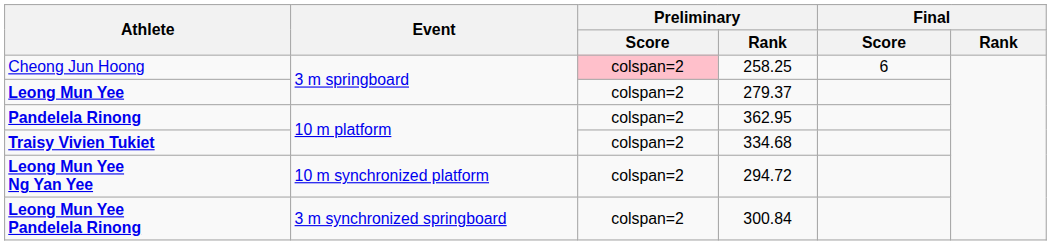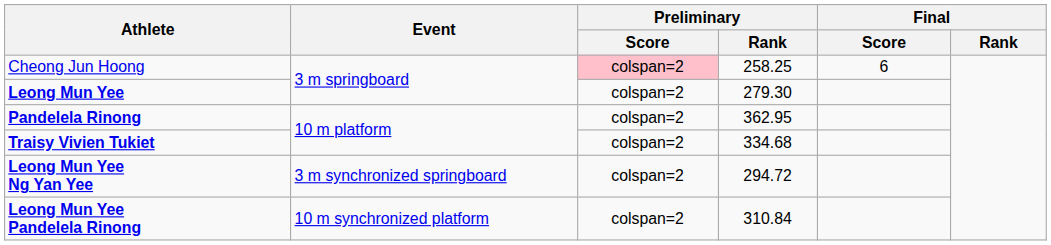Leong Mun Yee | Preliminary / Rank: 279.37 -> 279.30
Leong Mun Yee Ng Yan Yee | Event: 10 m synchronized platform -> 3 m synchronized springboard
Leong Mun Yee Pandelela Rinong | Event: 3 m synchronized springboard -> 10 m synchronized platform
Leong Mun Yee Pandelela Rinong | Preliminary / Rank: 300.84 -> 310.84
